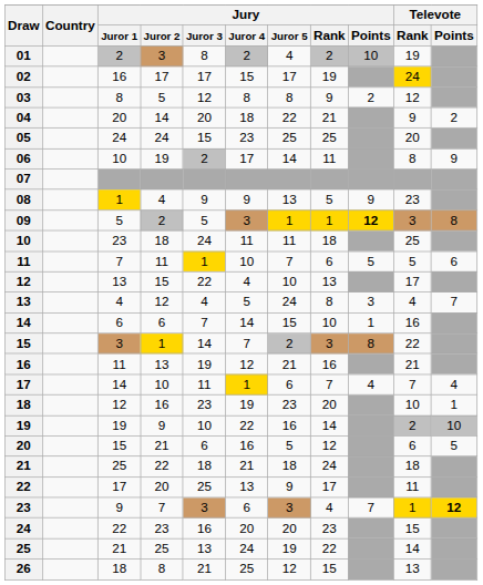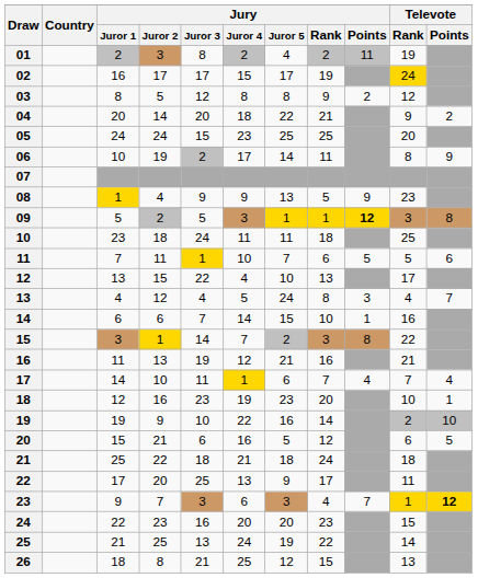01 | Jury / Points: 10 -> 11
